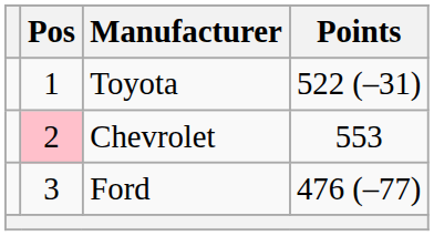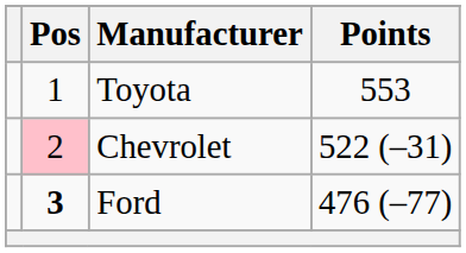Toyota | Points: 522 (–31) -> 553
Chevrolet | Points: 553 -> 522 (–31)
Ford | Pos: normal -> bold
